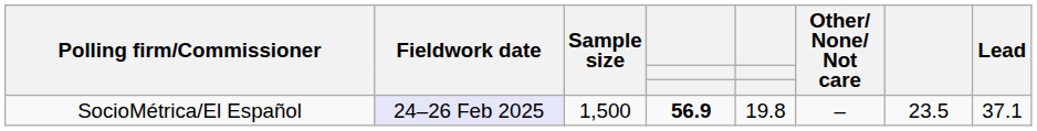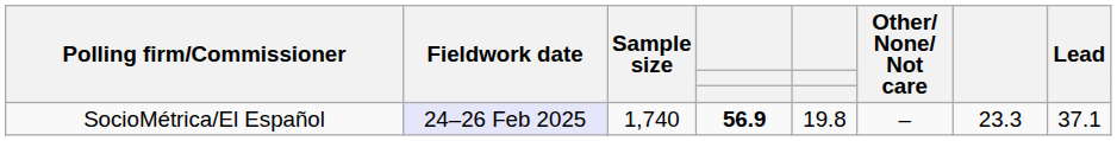SocioMétrica/El Español | Sample size: 1,500 -> 1,740
SocioMétrica/El Español | column 7: 23.5 -> 23.3
